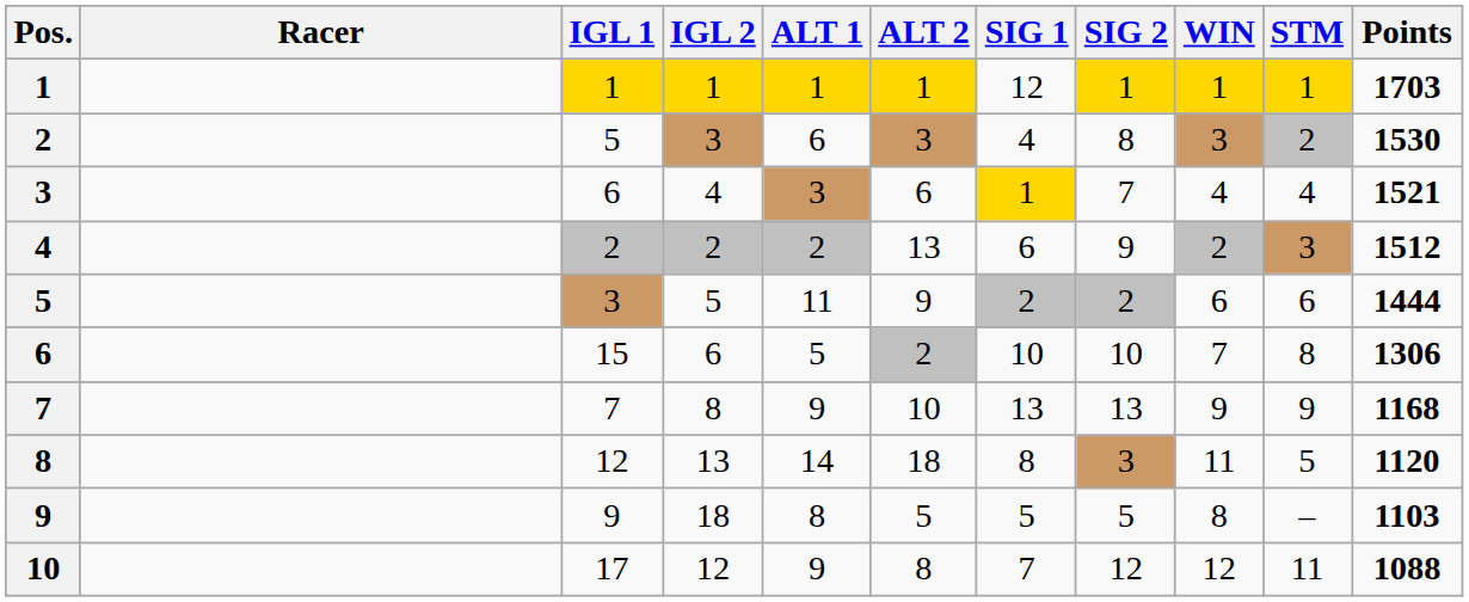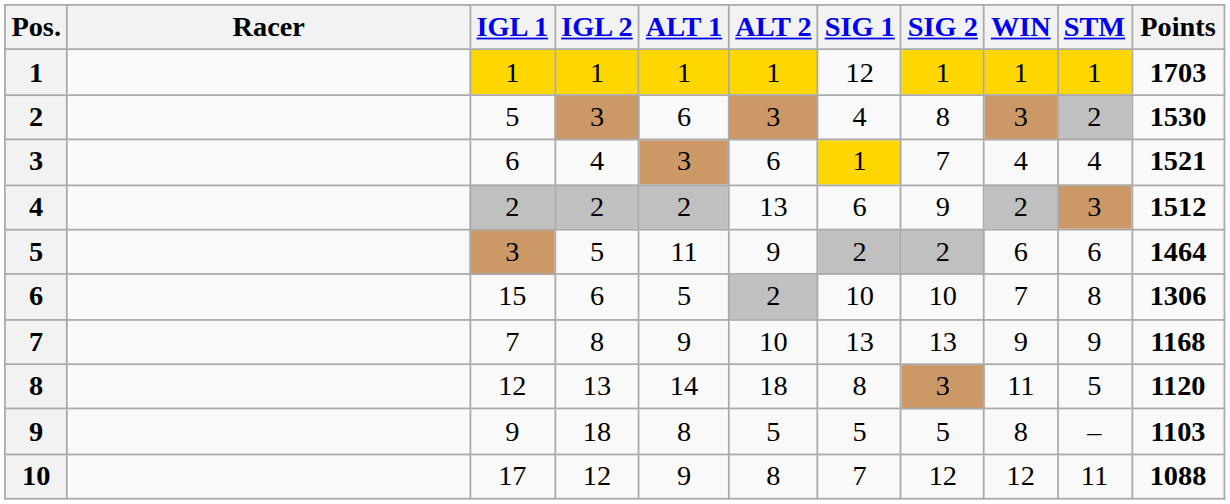row 6 | Points: 1444 -> 1464
